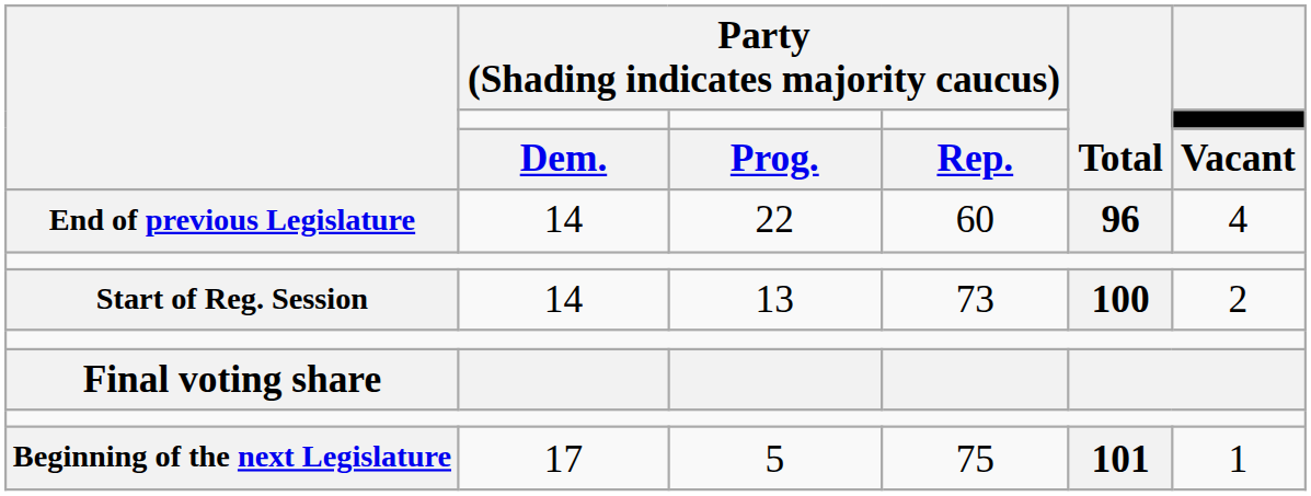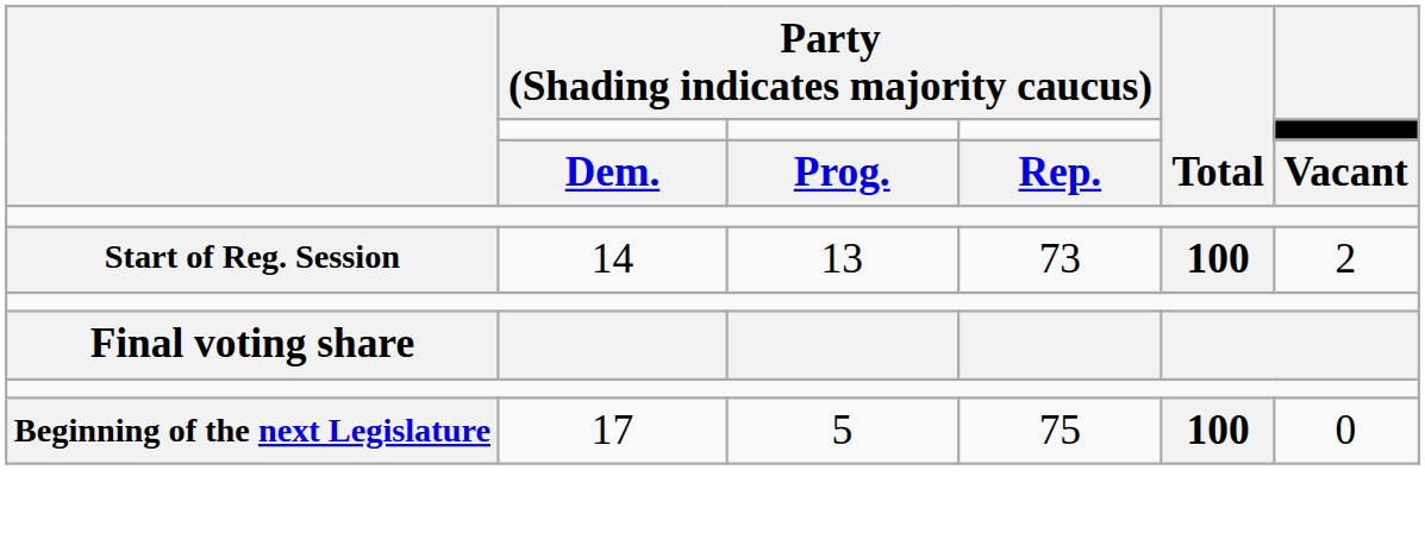- row: End of previous Legislature | 14 | 22 | 60 | 96 | 4
Beginning of the next Legislature | Total: 101 -> 100
Beginning of the next Legislature | column 6: 1 -> 0
